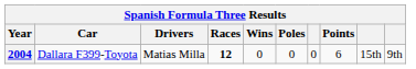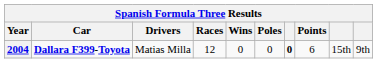2004 | Car: normal -> bold
2004 | Races: bold -> normal
2004 | column 7: normal -> bold
